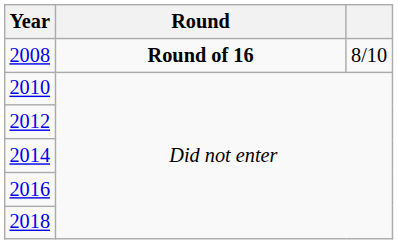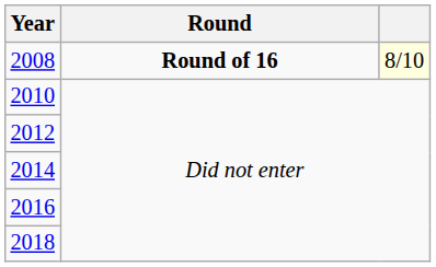2008 | column 3: no background -> lightyellow background
